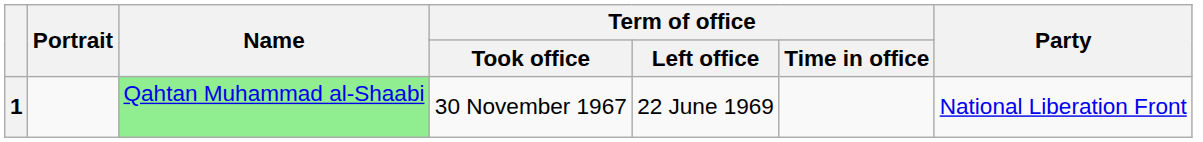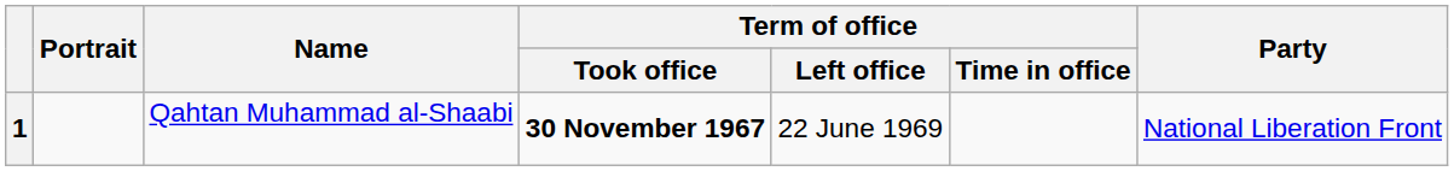1 | Name: lightgreen background -> no background
1 | Term of office / Took office: normal -> bold
